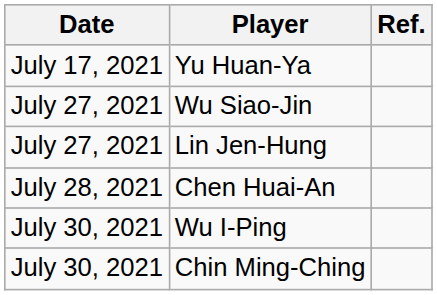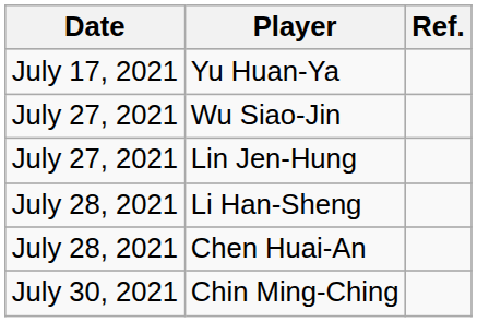+ row: July 28, 2021 | Li Han-Sheng
- row: July 30, 2021 | Wu I-Ping
